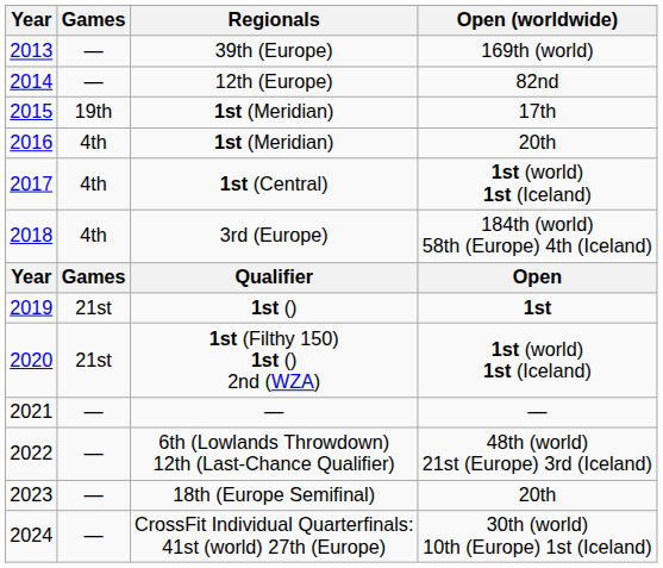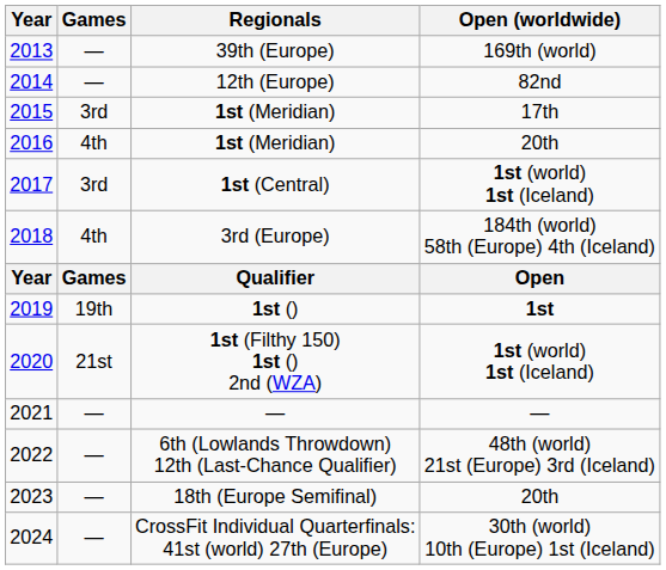2015 / 1st (Meridian) | Games: 19th -> 3rd
1st (Central) | Games: 4th -> 3rd
1st () | Games: 21st -> 19th
